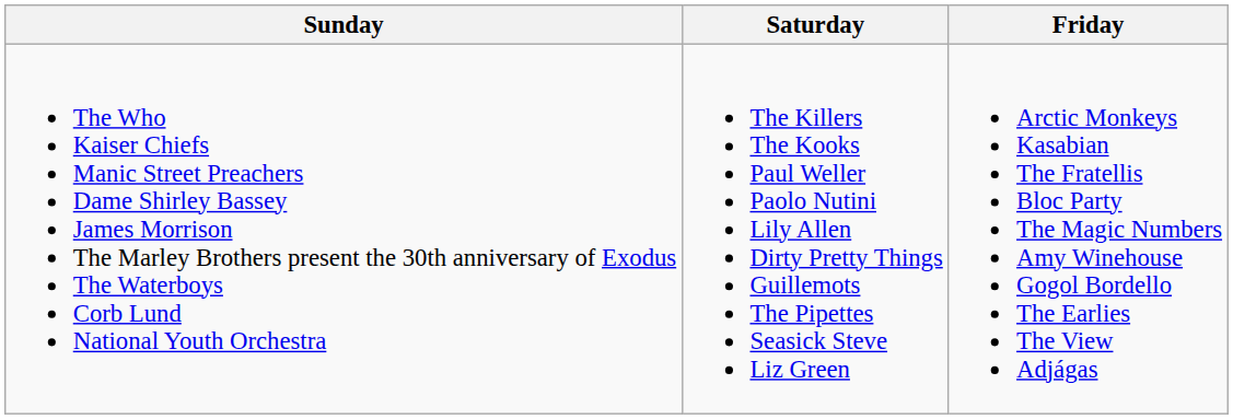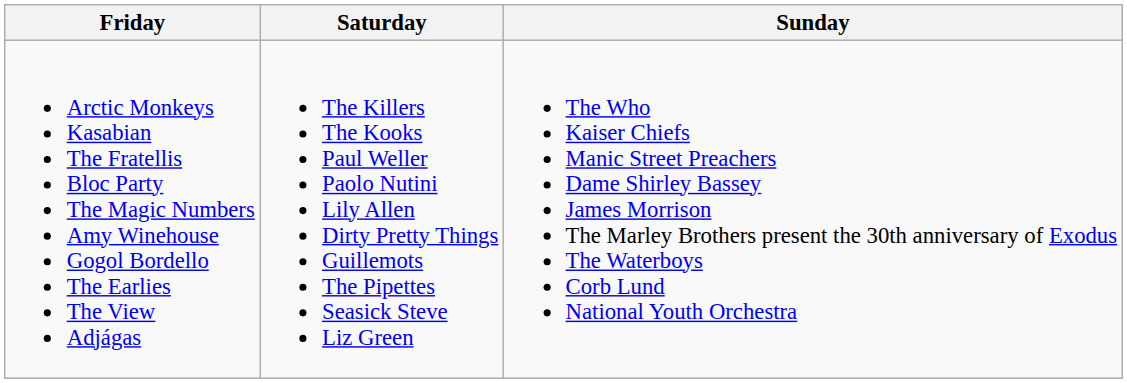columns swapped: Friday <-> Sunday
